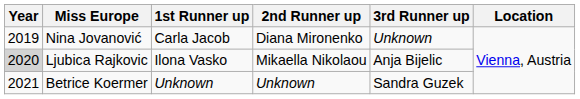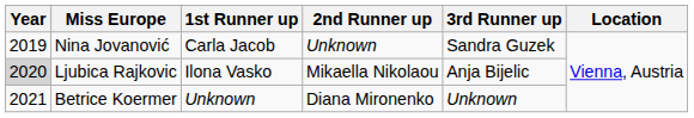Nina Jovanović | 2nd Runner up: Diana Mironenko -> Unknown
Nina Jovanović | 3rd Runner up: Unknown -> Sandra Guzek
Betrice Koermer | 2nd Runner up: Unknown -> Diana Mironenko
Betrice Koermer | 3rd Runner up: Sandra Guzek -> Unknown
